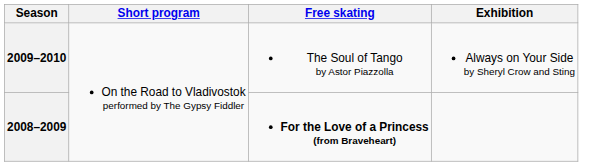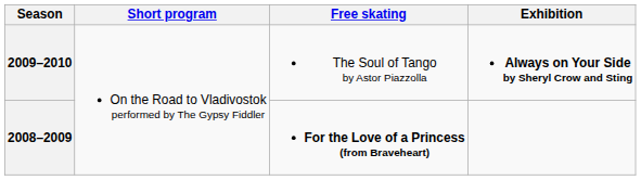2009–2010 | Exhibition: normal -> bold
